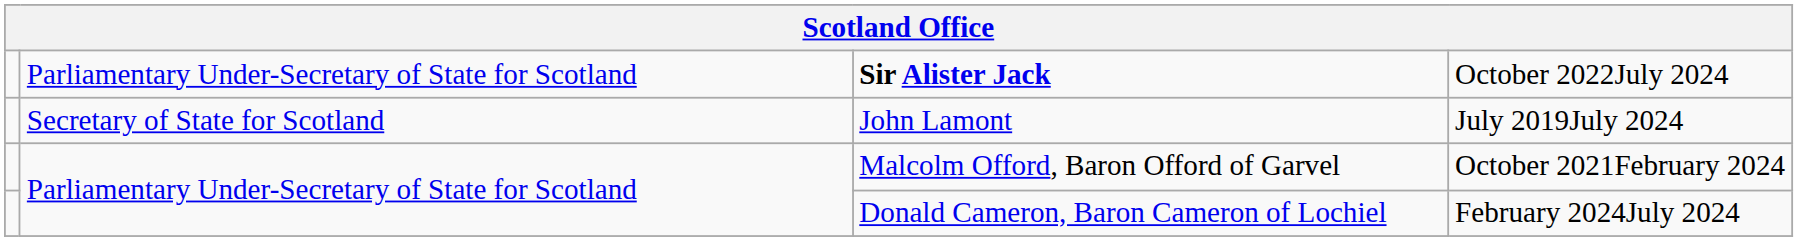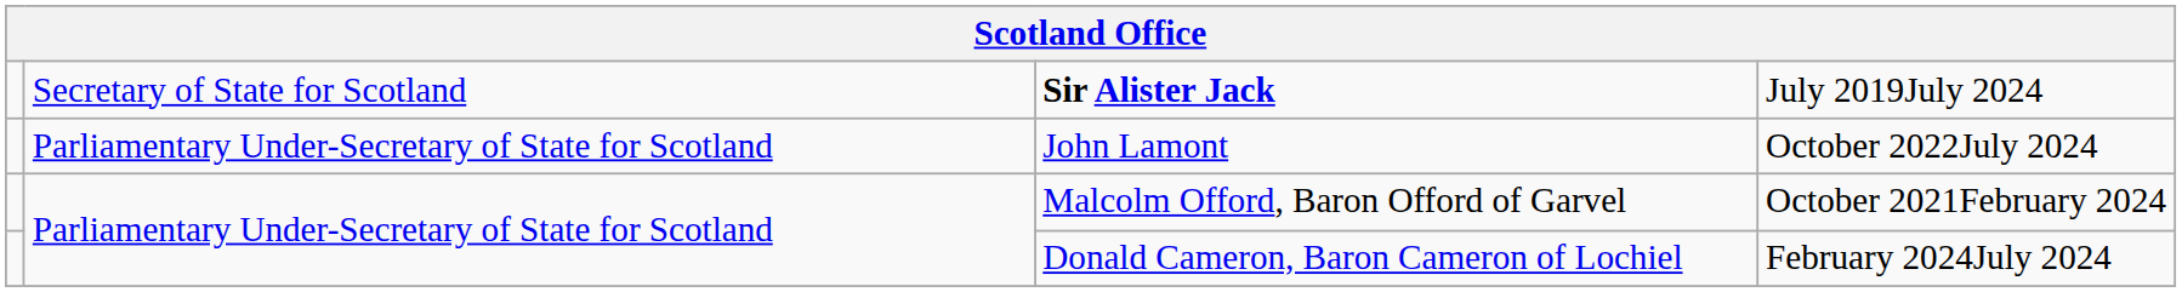Sir Alister Jack | column 2: Parliamentary Under-Secretary of State for Scotland -> Secretary of State for Scotland
Sir Alister Jack | column 4: October 2022July 2024 -> July 2019July 2024
John Lamont | column 2: Secretary of State for Scotland -> Parliamentary Under-Secretary of State for Scotland
John Lamont | column 4: July 2019July 2024 -> October 2022July 2024
